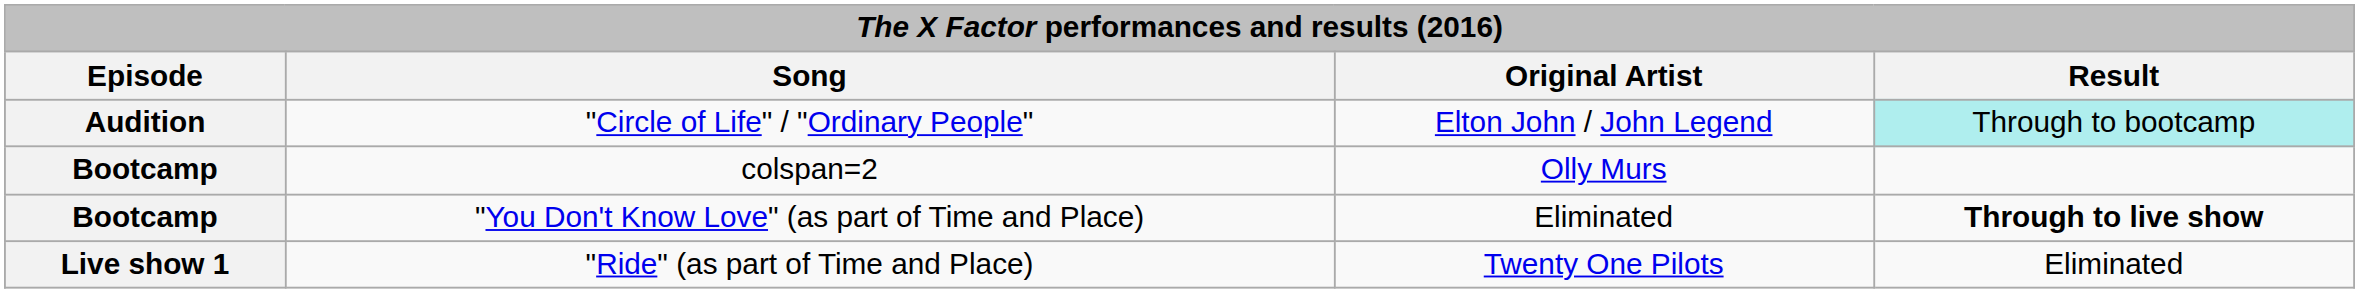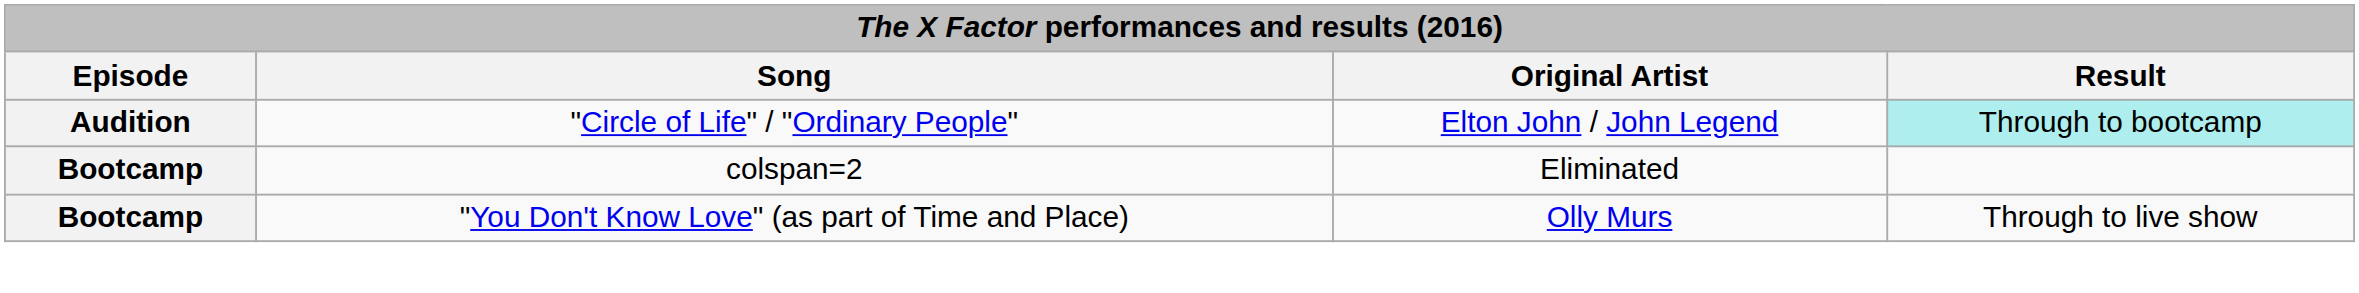colspan=2 | Original Artist: Olly Murs -> Eliminated
"You Don't Know Love" (as part of Time and Place) | Original Artist: Eliminated -> Olly Murs
"You Don't Know Love" (as part of Time and Place) | Result: bold -> normal
- row: Live show 1 | "Ride" (as part of Time and Place) | Twenty One Pilots | Eliminated
